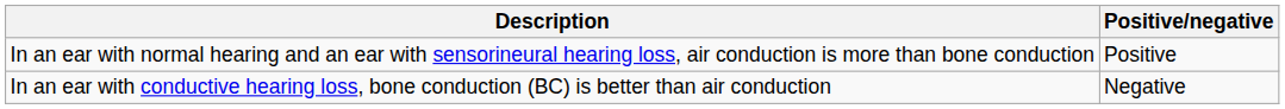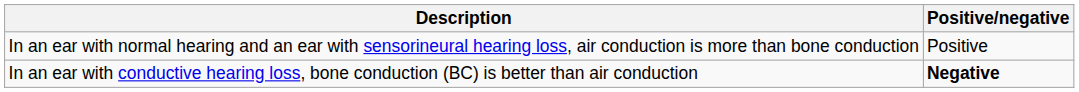row 3 | Positive/negative: normal -> bold
